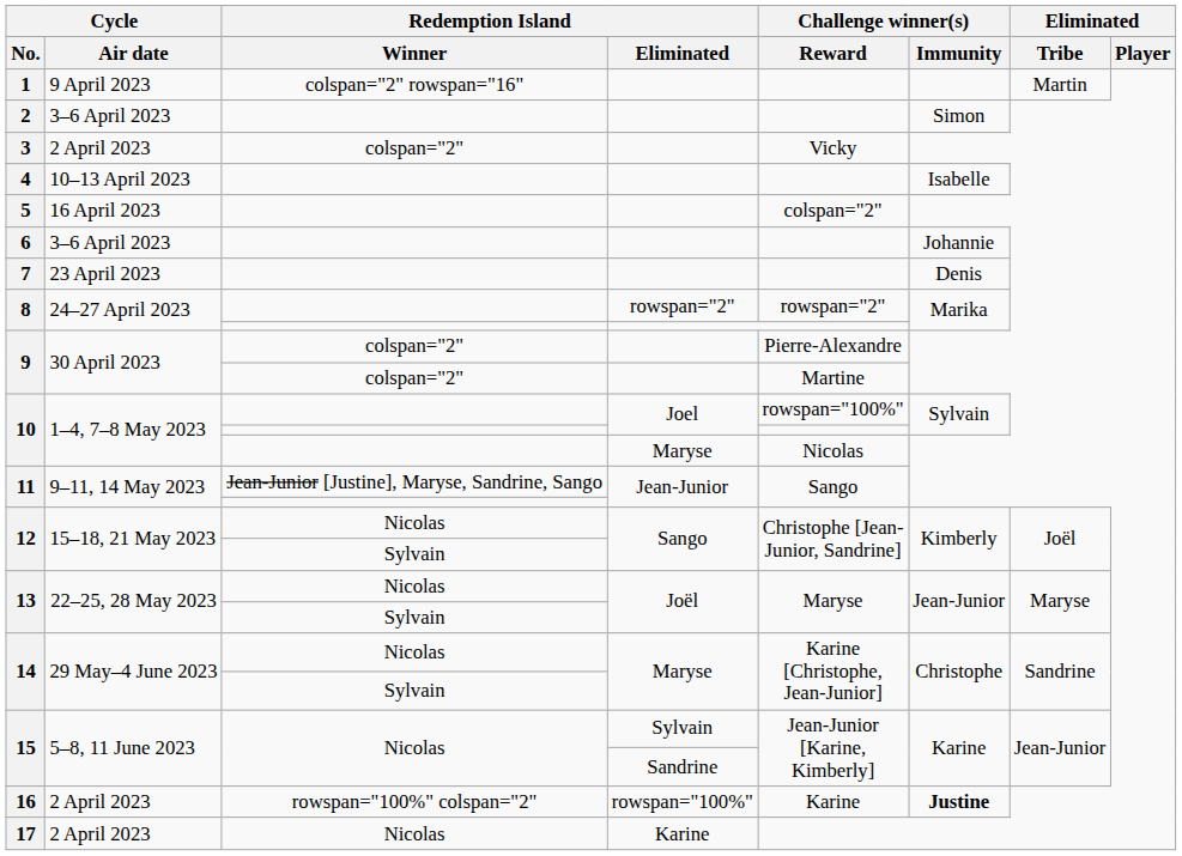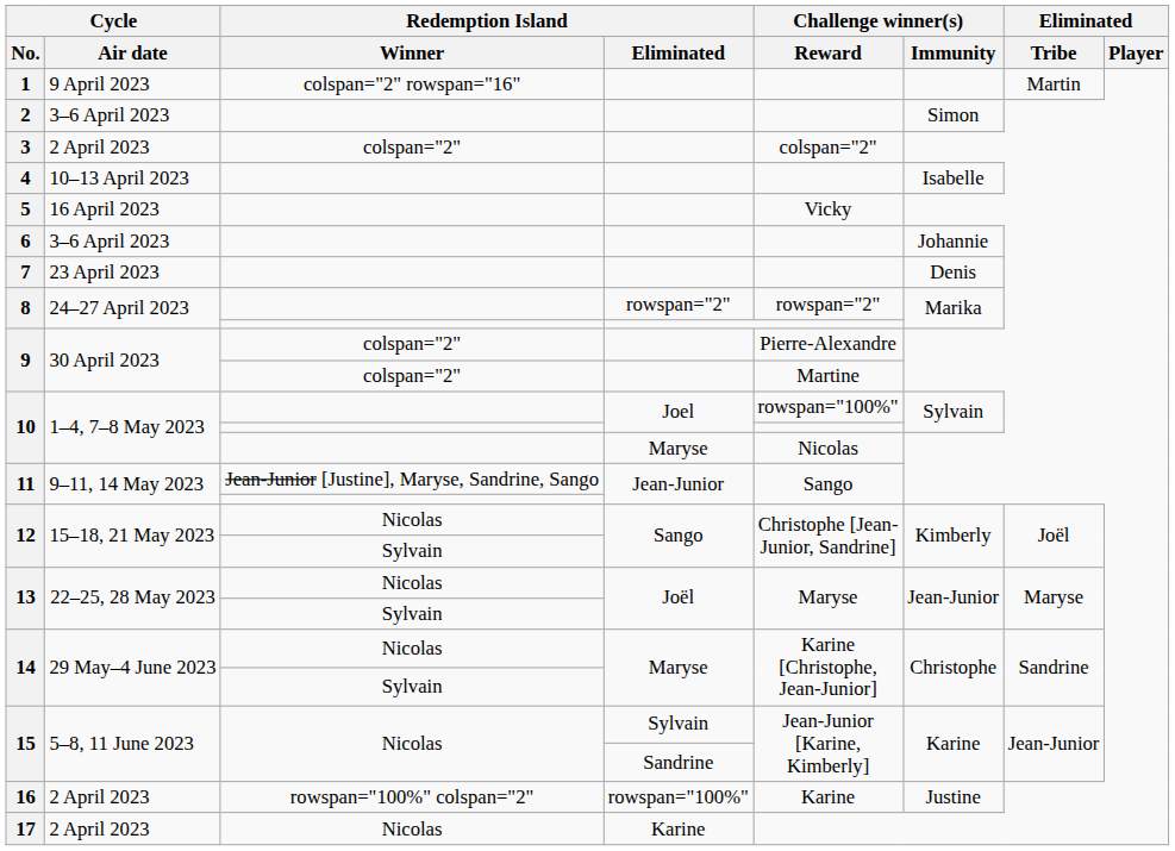3 | Challenge winner(s) / Reward: Vicky -> colspan="2"
5 | Challenge winner(s) / Reward: colspan="2" -> Vicky
16 | Challenge winner(s) / Immunity: bold -> normal
